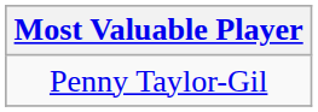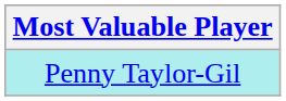row 2 | column 1: no background -> paleturquoise background
